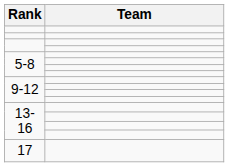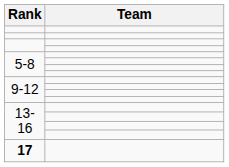row 18 | Rank: normal -> bold
